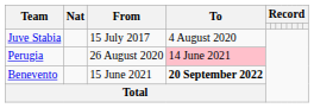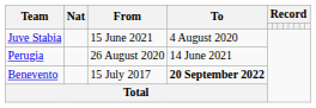Juve Stabia | From: 15 July 2017 -> 15 June 2021
Perugia | To: pink background -> no background
Benevento | From: 15 June 2021 -> 15 July 2017
